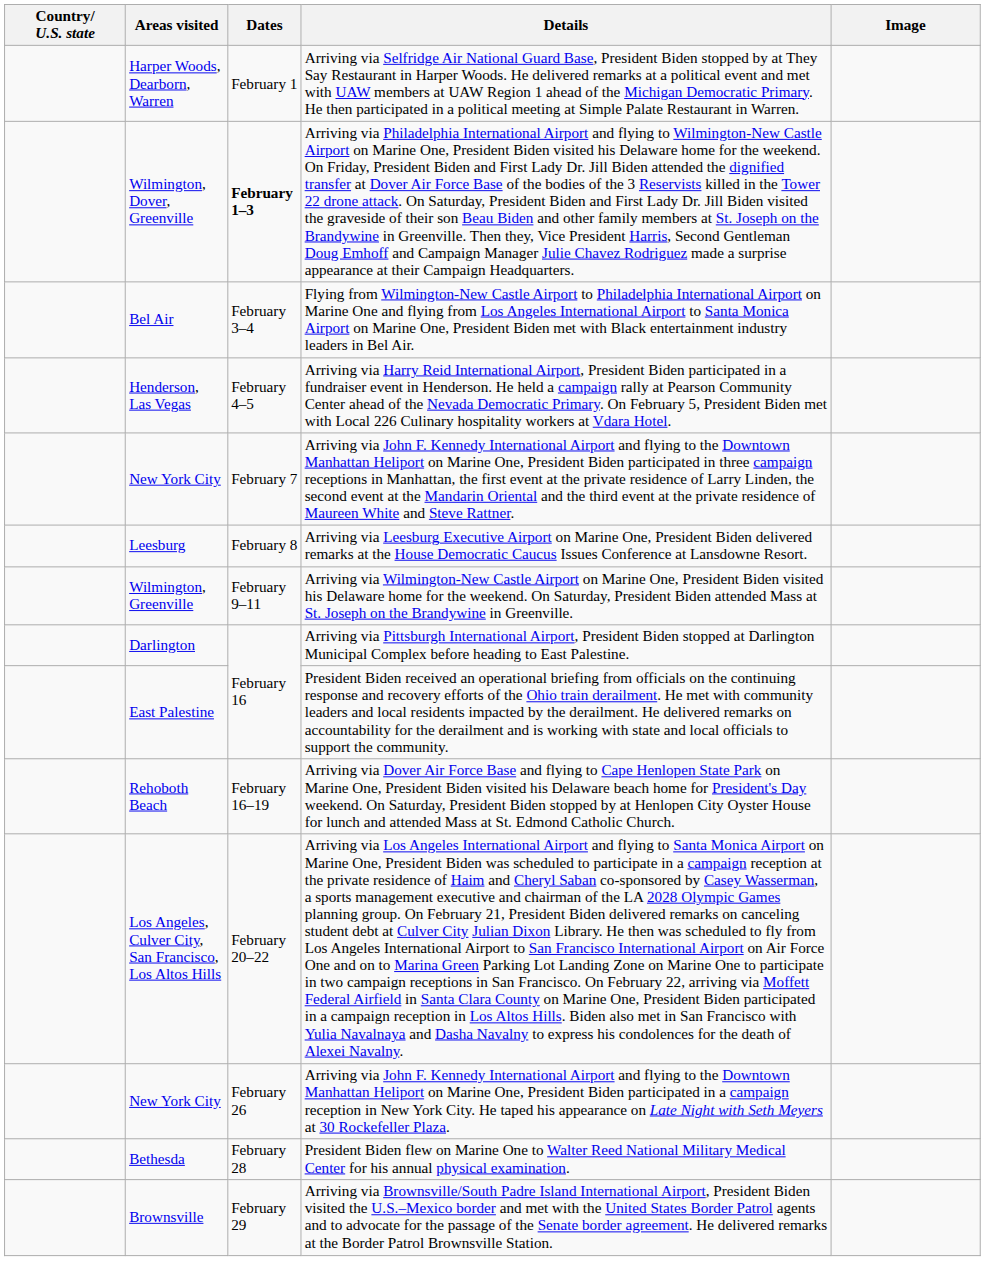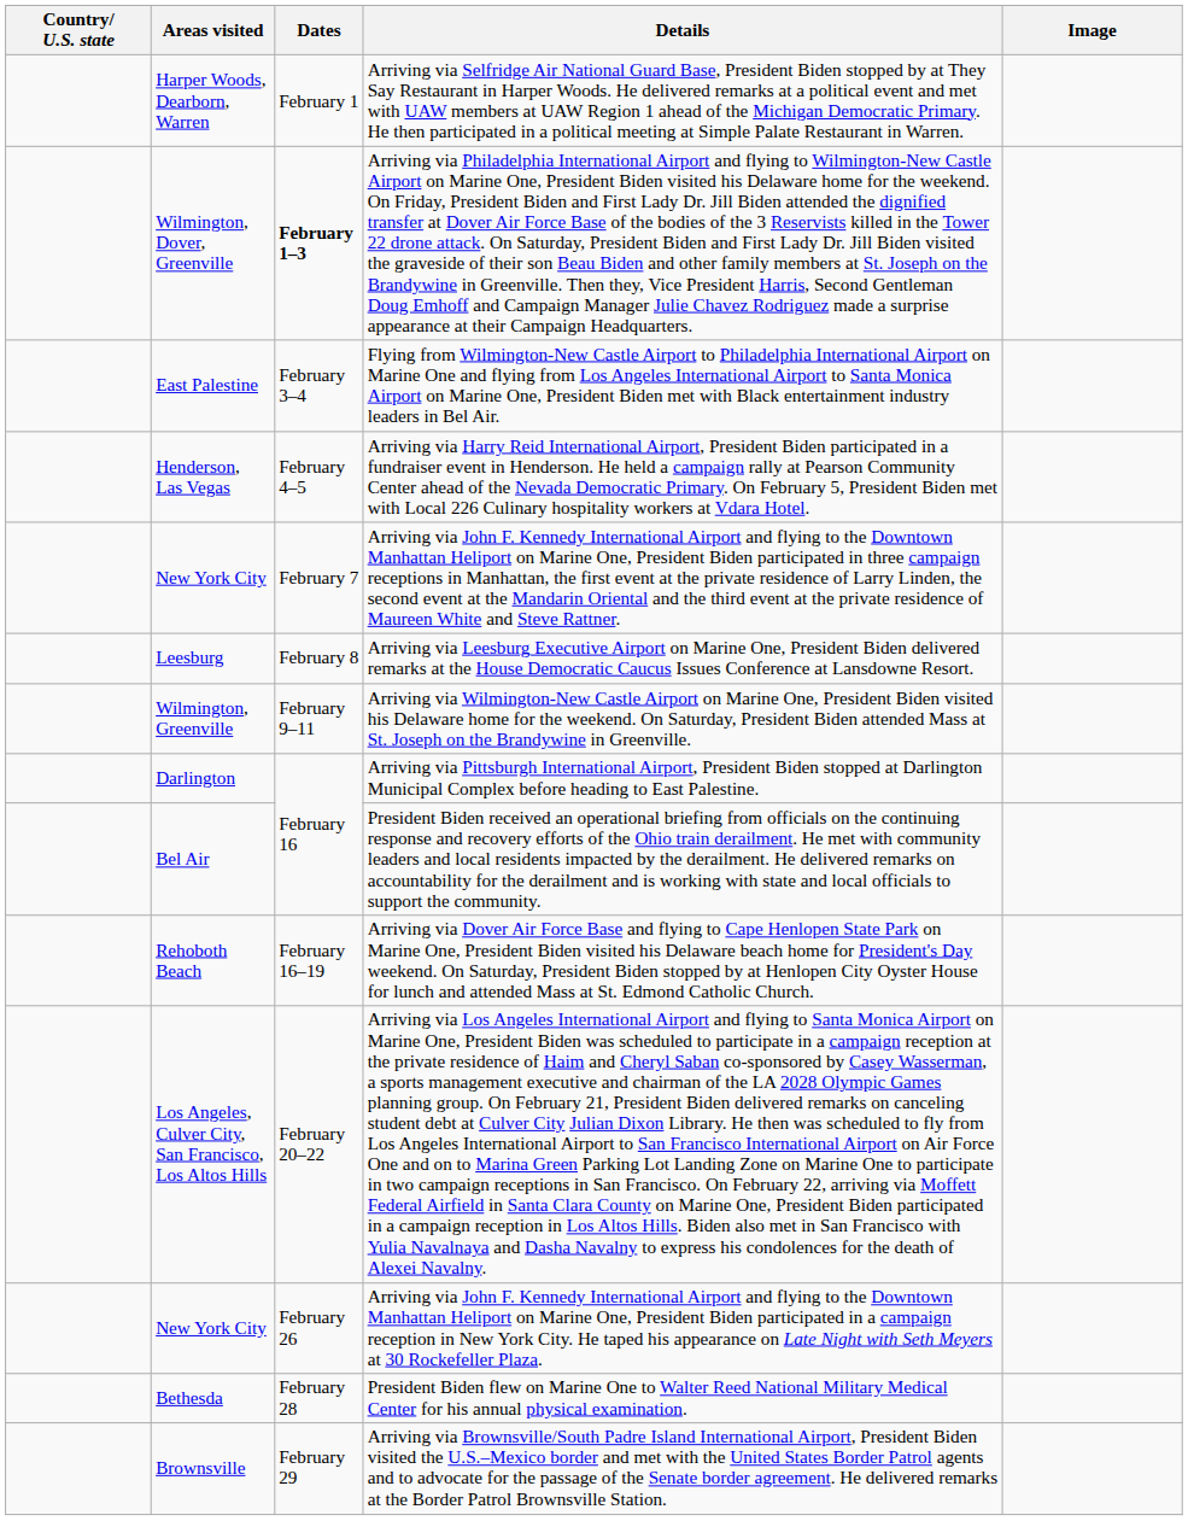row 4 | Areas visited: Bel Air -> East Palestine
row 10 | Areas visited: East Palestine -> Bel Air
